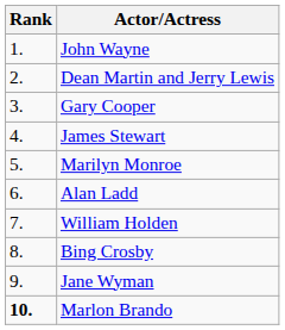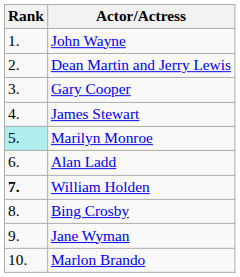Marilyn Monroe | Rank: no background -> paleturquoise background
William Holden | Rank: normal -> bold
Marlon Brando | Rank: bold -> normal
